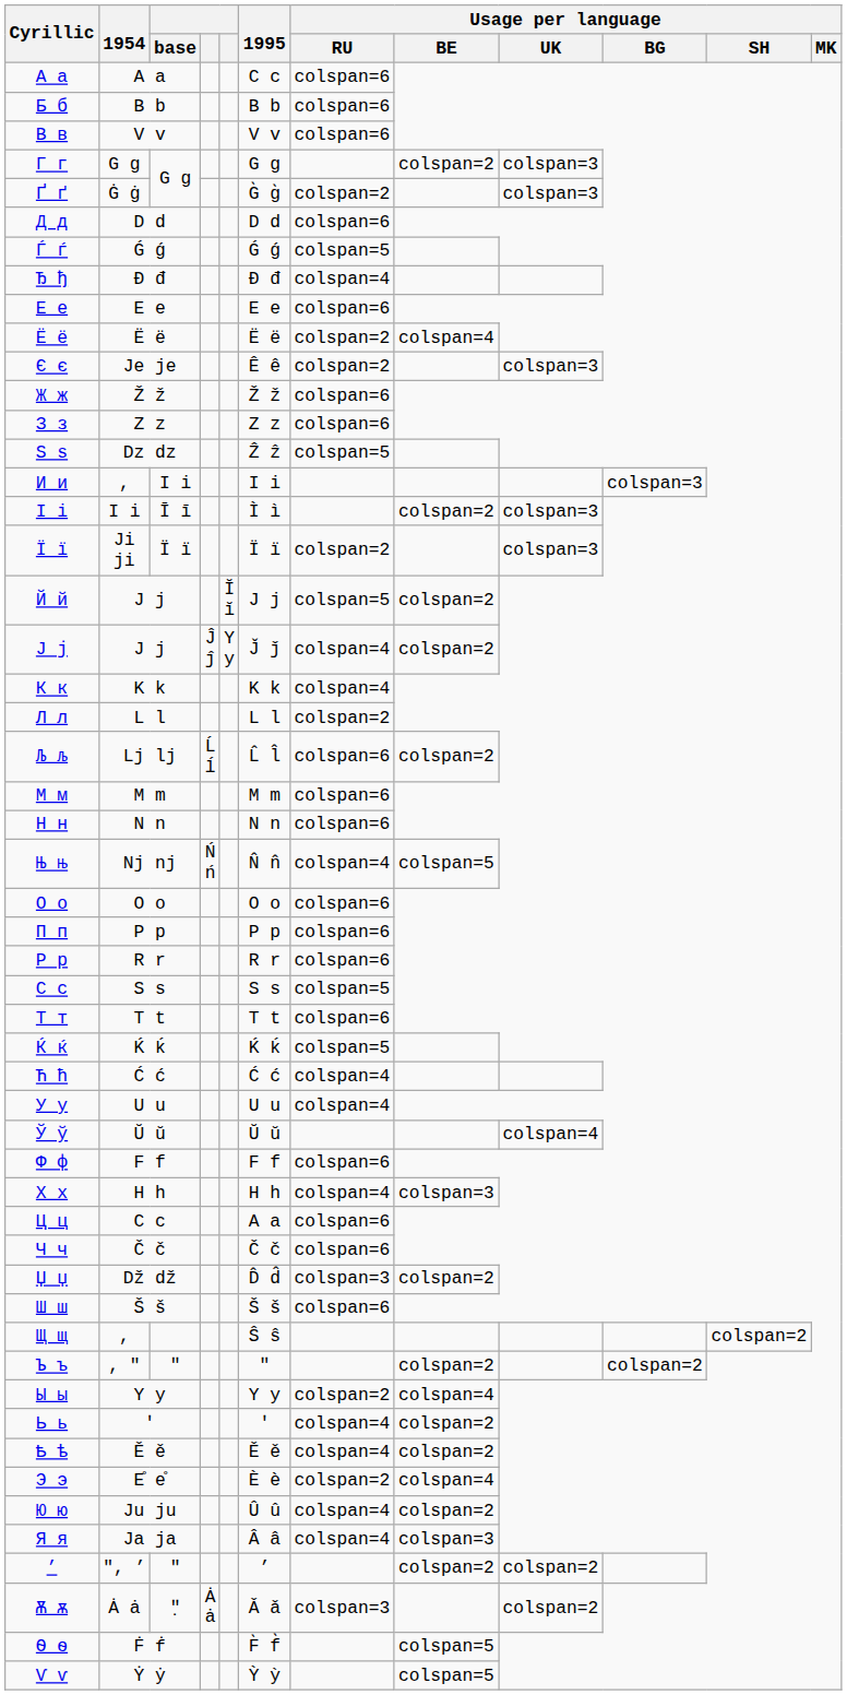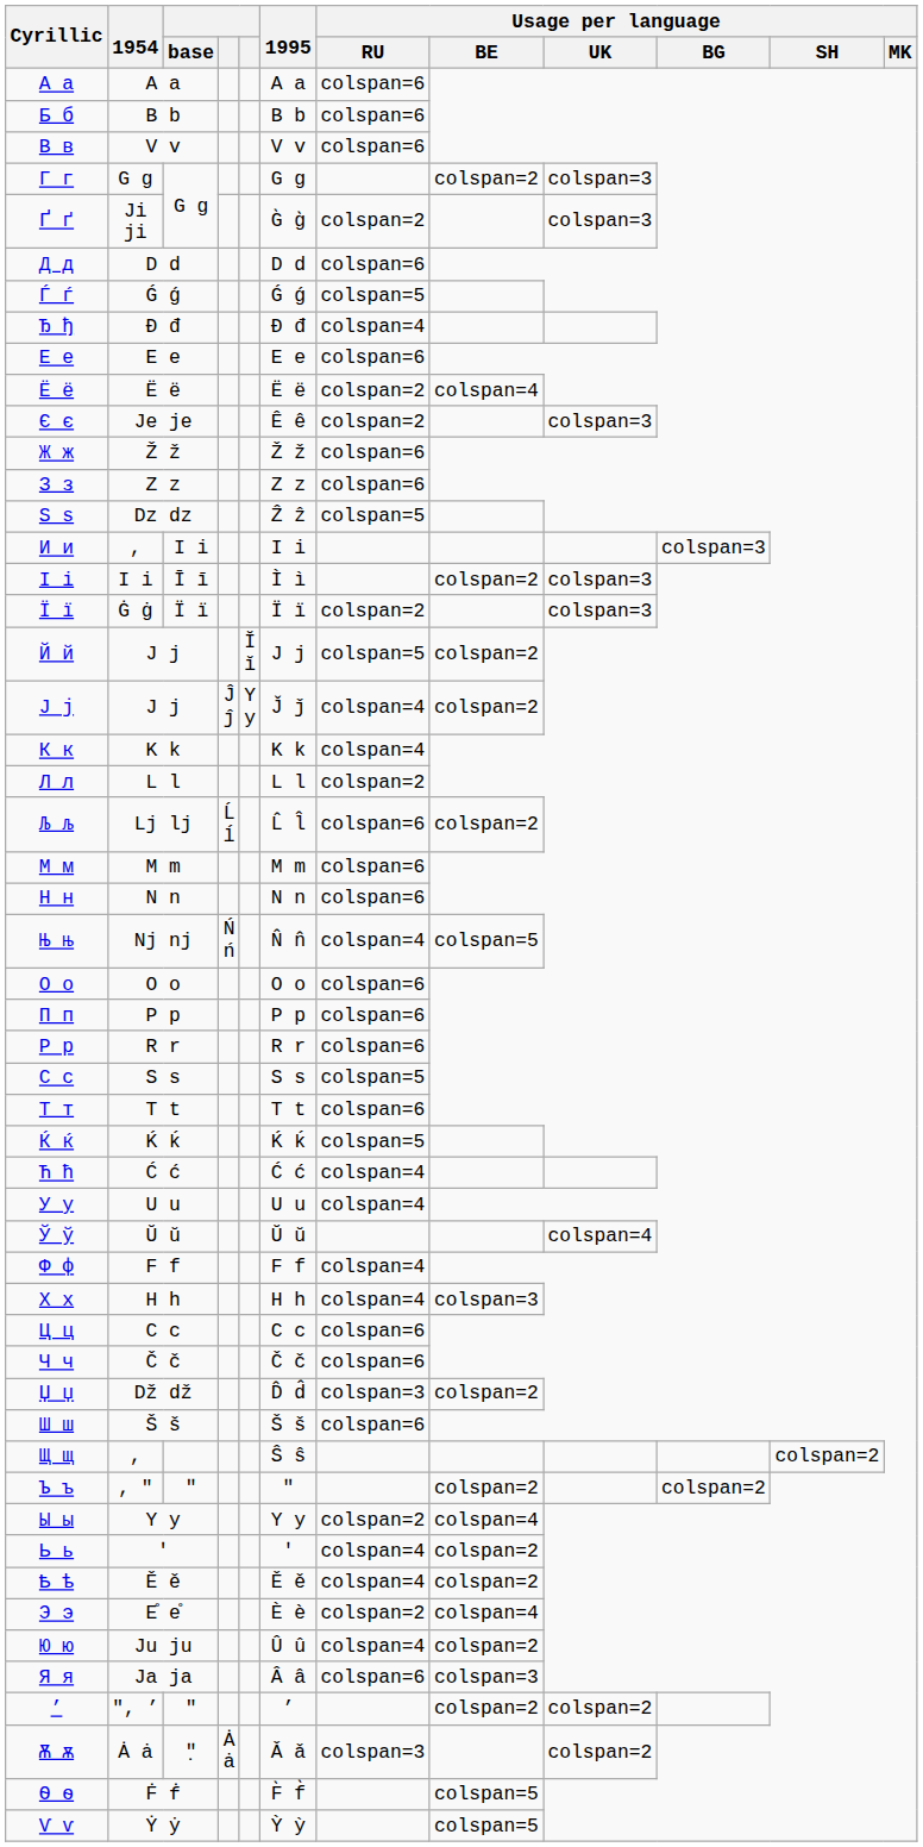А а | 1995: C c -> A a
Ґ ґ | 1954: Ġ ġ -> Ji ji
Ї ї | 1954: Ji ji -> Ġ ġ
Ф ф | Usage per language / RU: colspan=6 -> colspan=4
Ц ц | 1995: A a -> C c
Я я | Usage per language / RU: colspan=4 -> colspan=6
